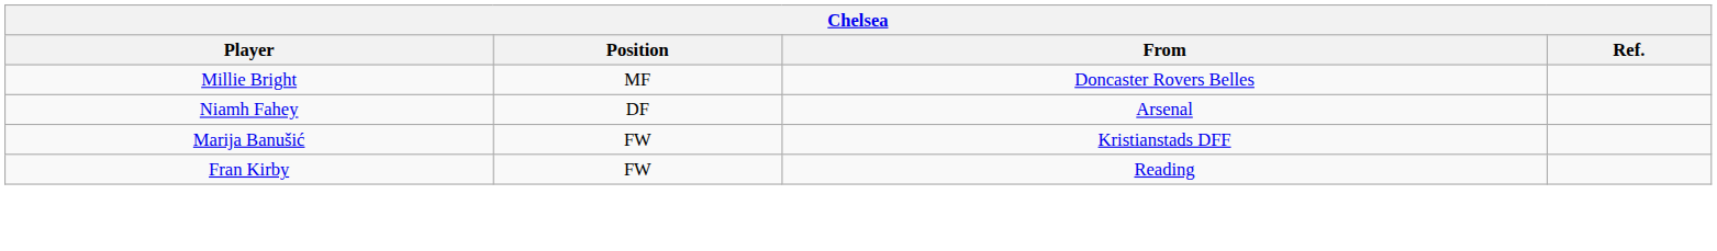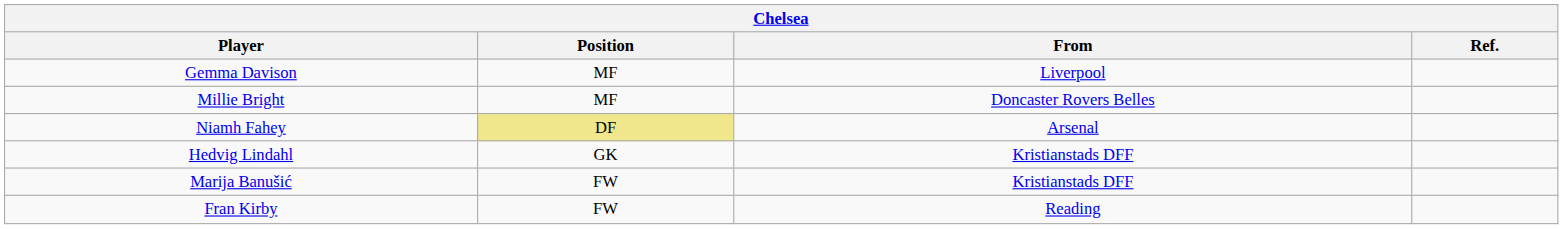+ row: Gemma Davison | MF | Liverpool
Niamh Fahey | Position: no background -> khaki background
+ row: Hedvig Lindahl | GK | Kristianstads DFF
